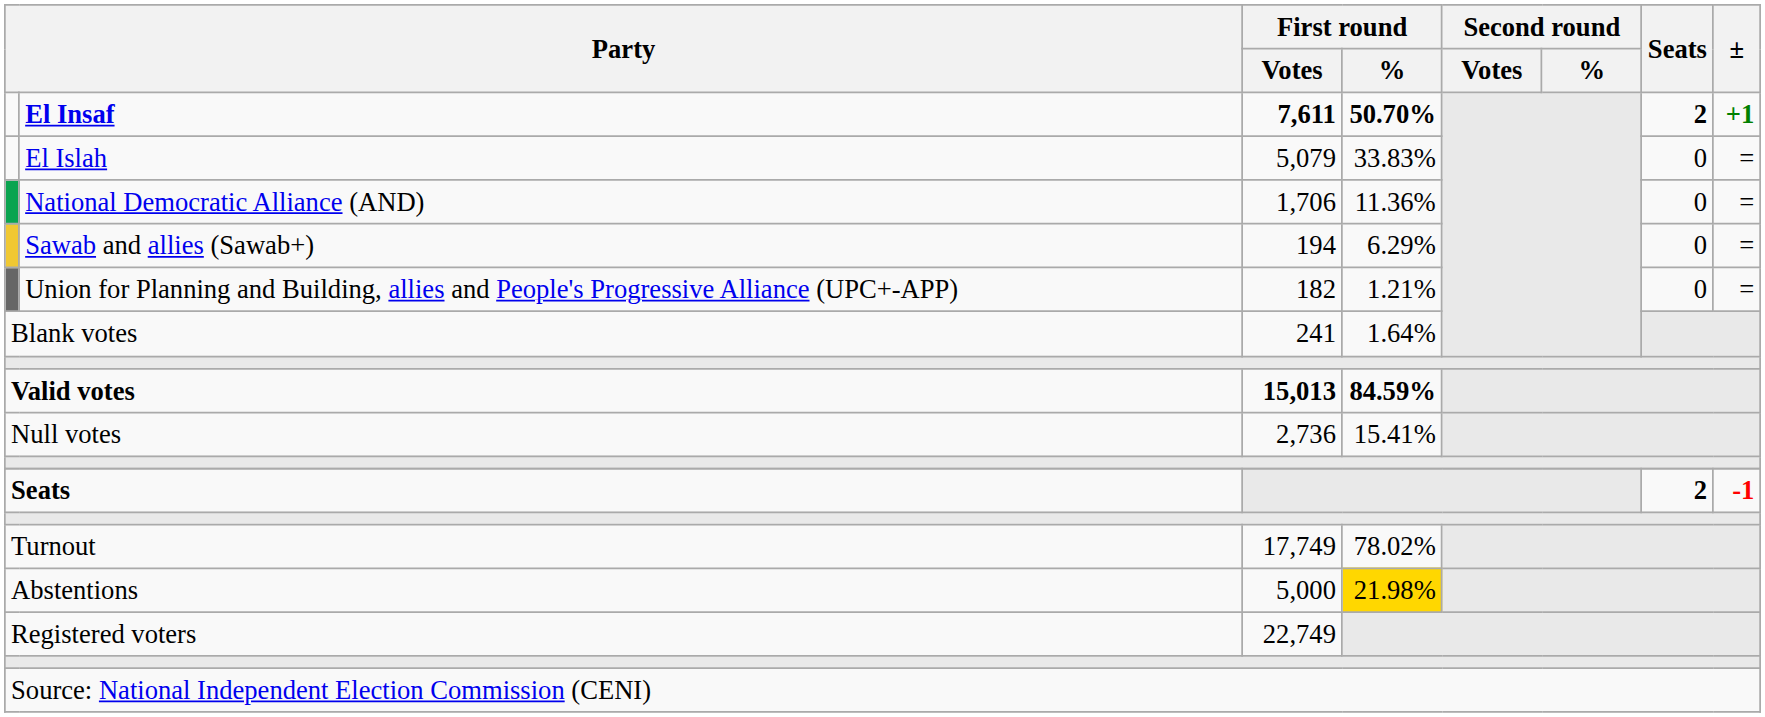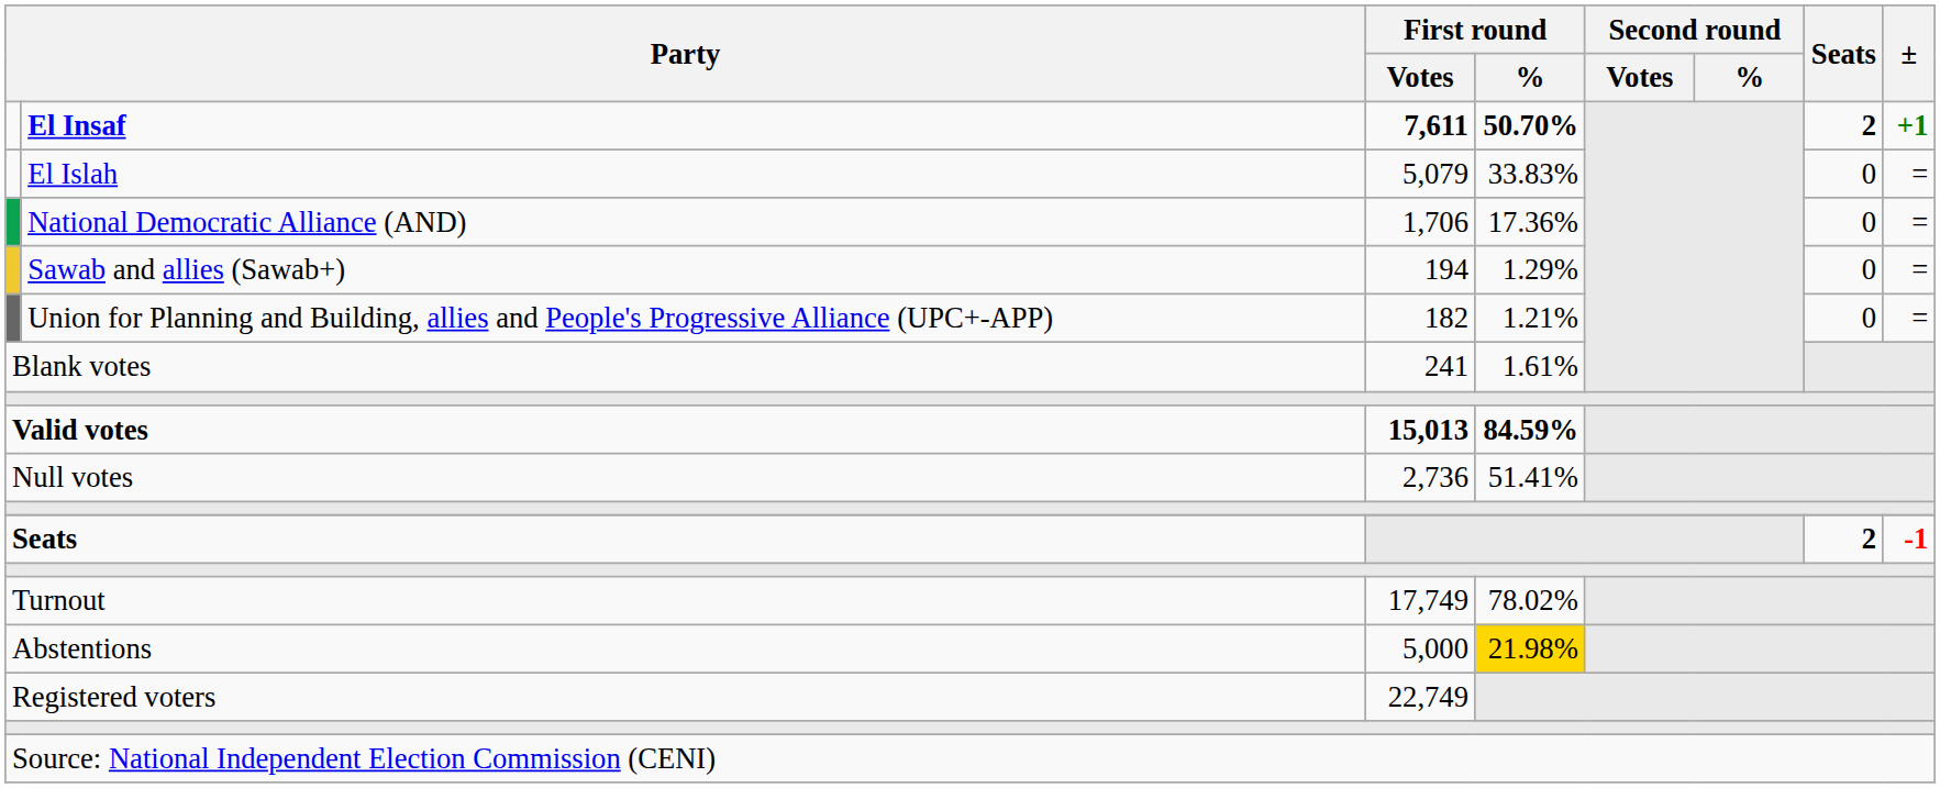National Democratic Alliance (AND) | First round / %: 11.36% -> 17.36%
Sawab and allies (Sawab+) | First round / %: 6.29% -> 1.29%
Blank votes | First round / %: 1.64% -> 1.61%
Null votes | First round / %: 15.41% -> 51.41%
